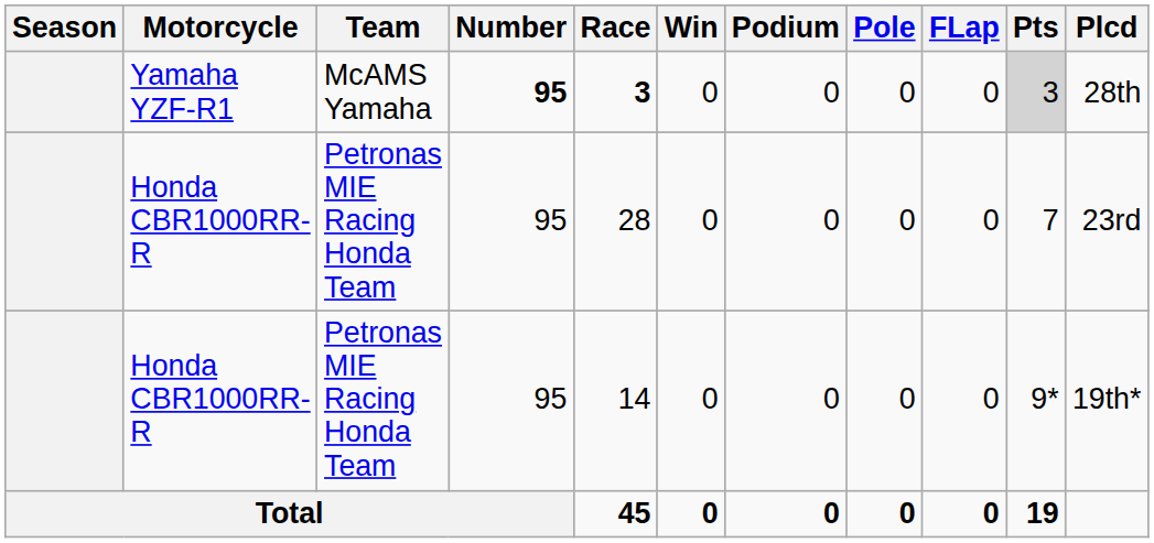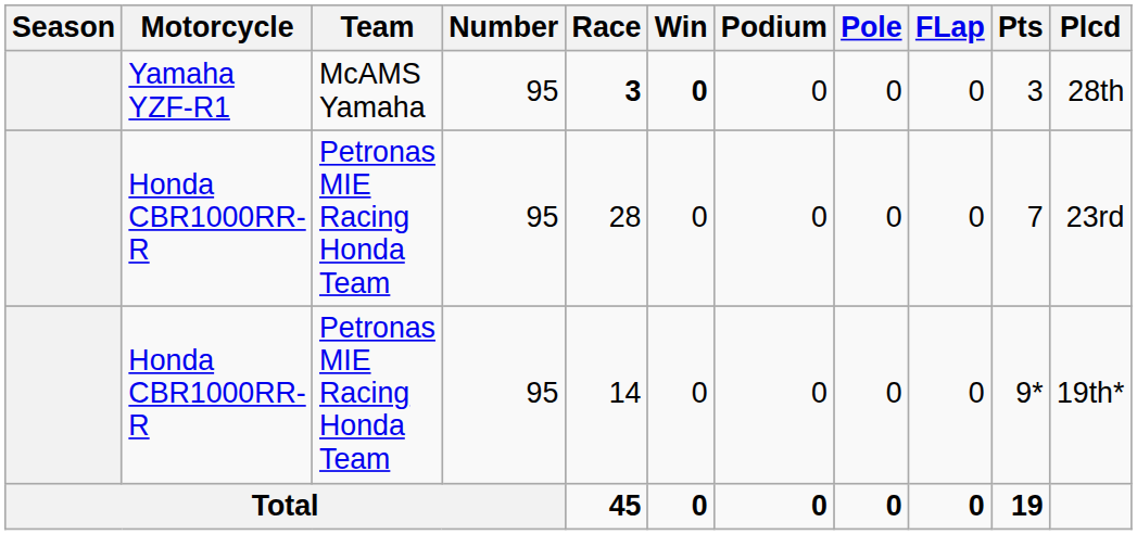Yamaha YZF-R1 | Number: bold -> normal
Yamaha YZF-R1 | Win: normal -> bold
Yamaha YZF-R1 | Pts: lightgrey background -> no background
